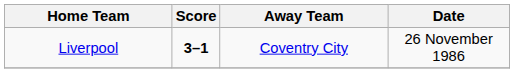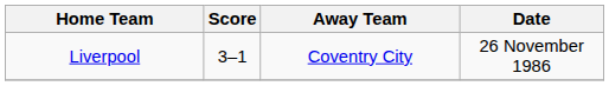Liverpool | Score: bold -> normal
